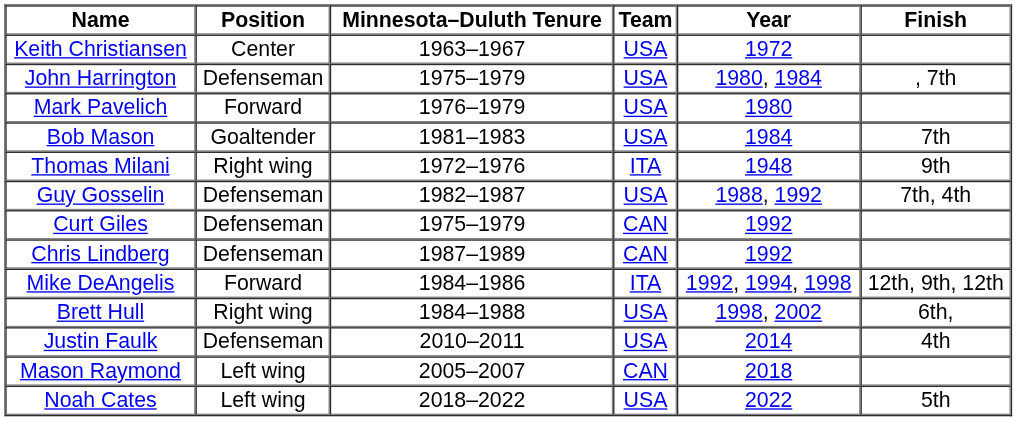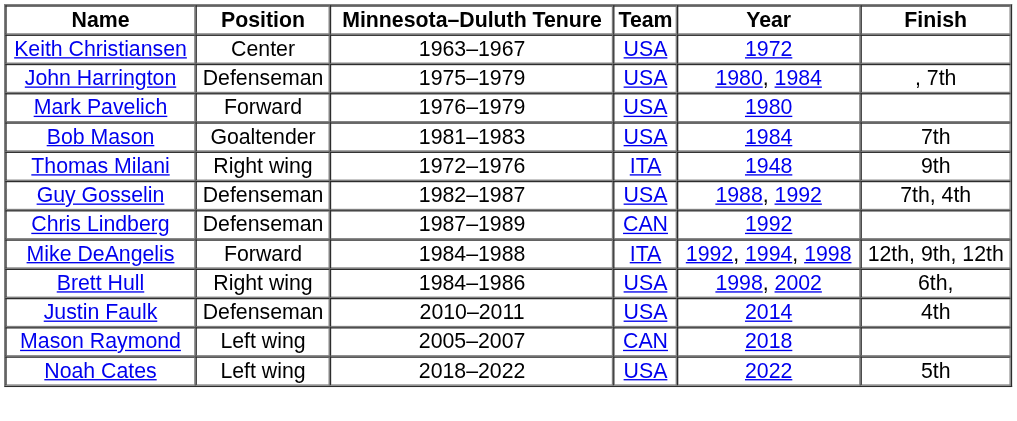- row: Curt Giles | Defenseman | 1975–1979 | CAN | 1992
Mike DeAngelis | Minnesota–Duluth Tenure: 1984–1986 -> 1984–1988
Brett Hull | Minnesota–Duluth Tenure: 1984–1988 -> 1984–1986
